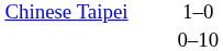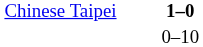Chinese Taipei | column 2: normal -> bold
